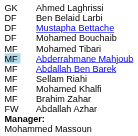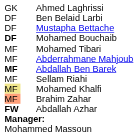Mohamed Bouchaib | column 1: normal -> bold
Abderrahmane Mahjoub | column 1: lightblue background -> no background
Abdallah Ben Barek | column 1: normal -> bold
Mohamed Khalfi | column 1: no background -> khaki background
Brahim Zahar | column 1: no background -> lightsalmon background
Abdallah Azhar | column 1: normal -> bold
